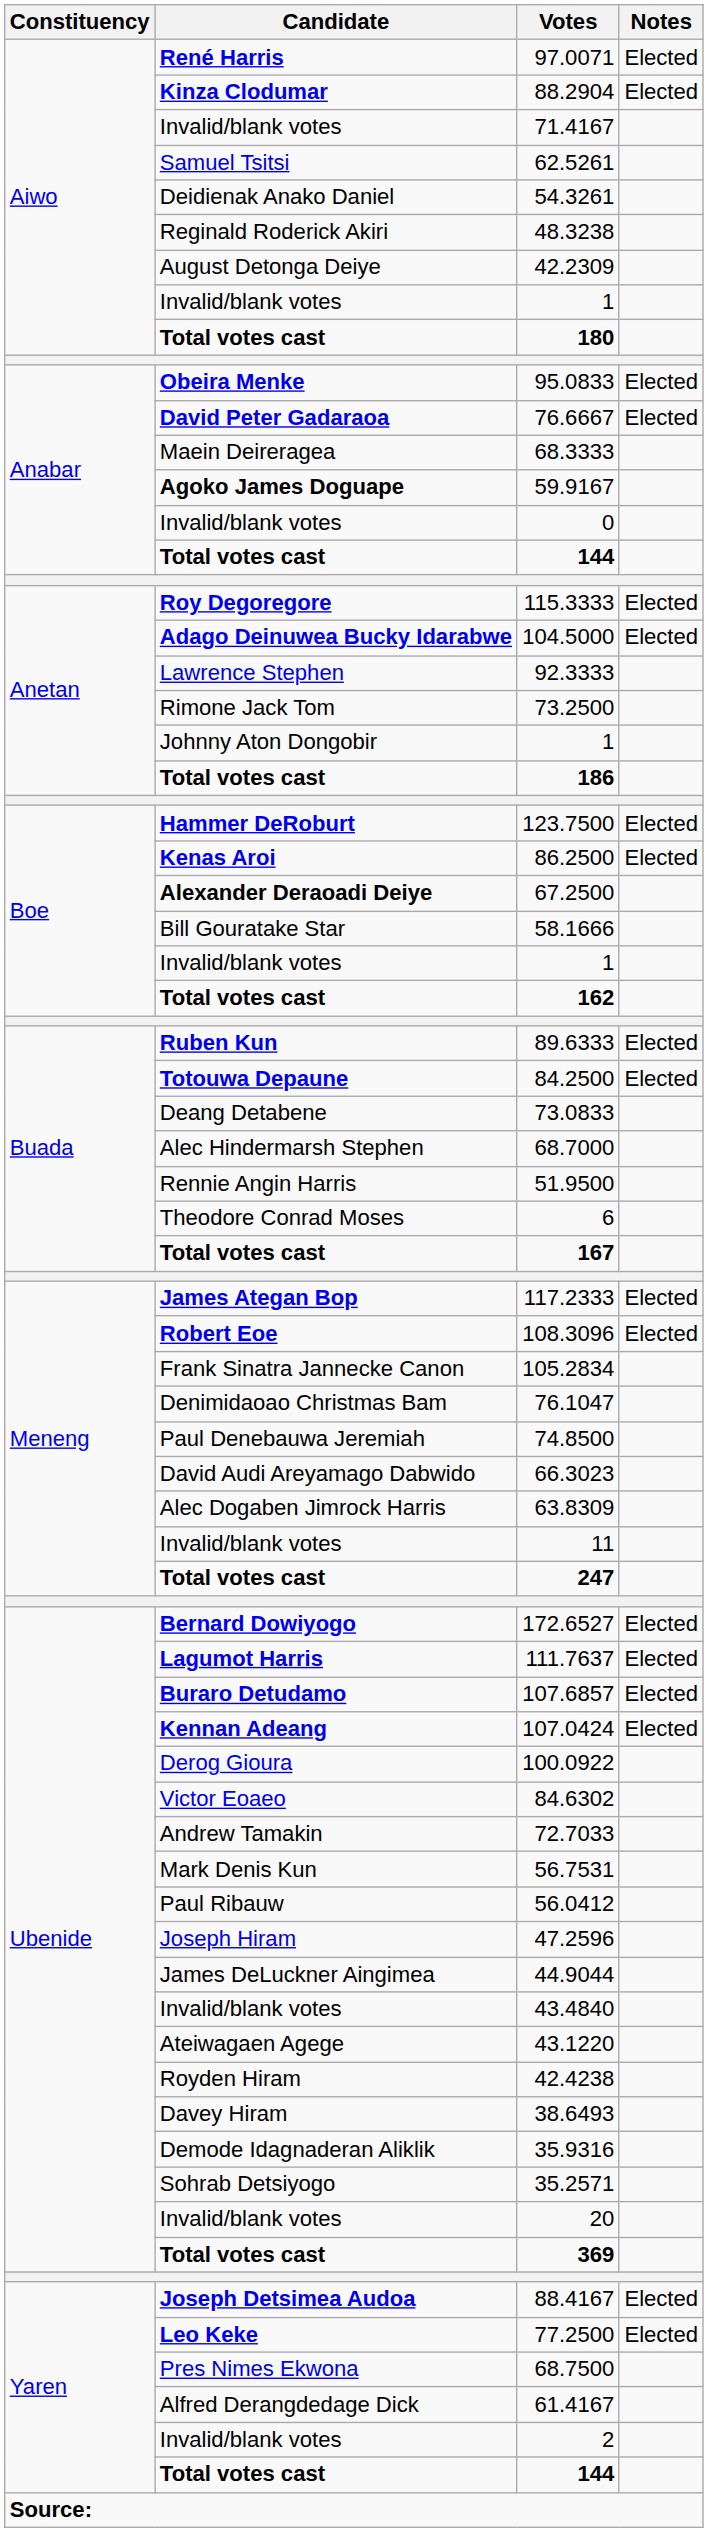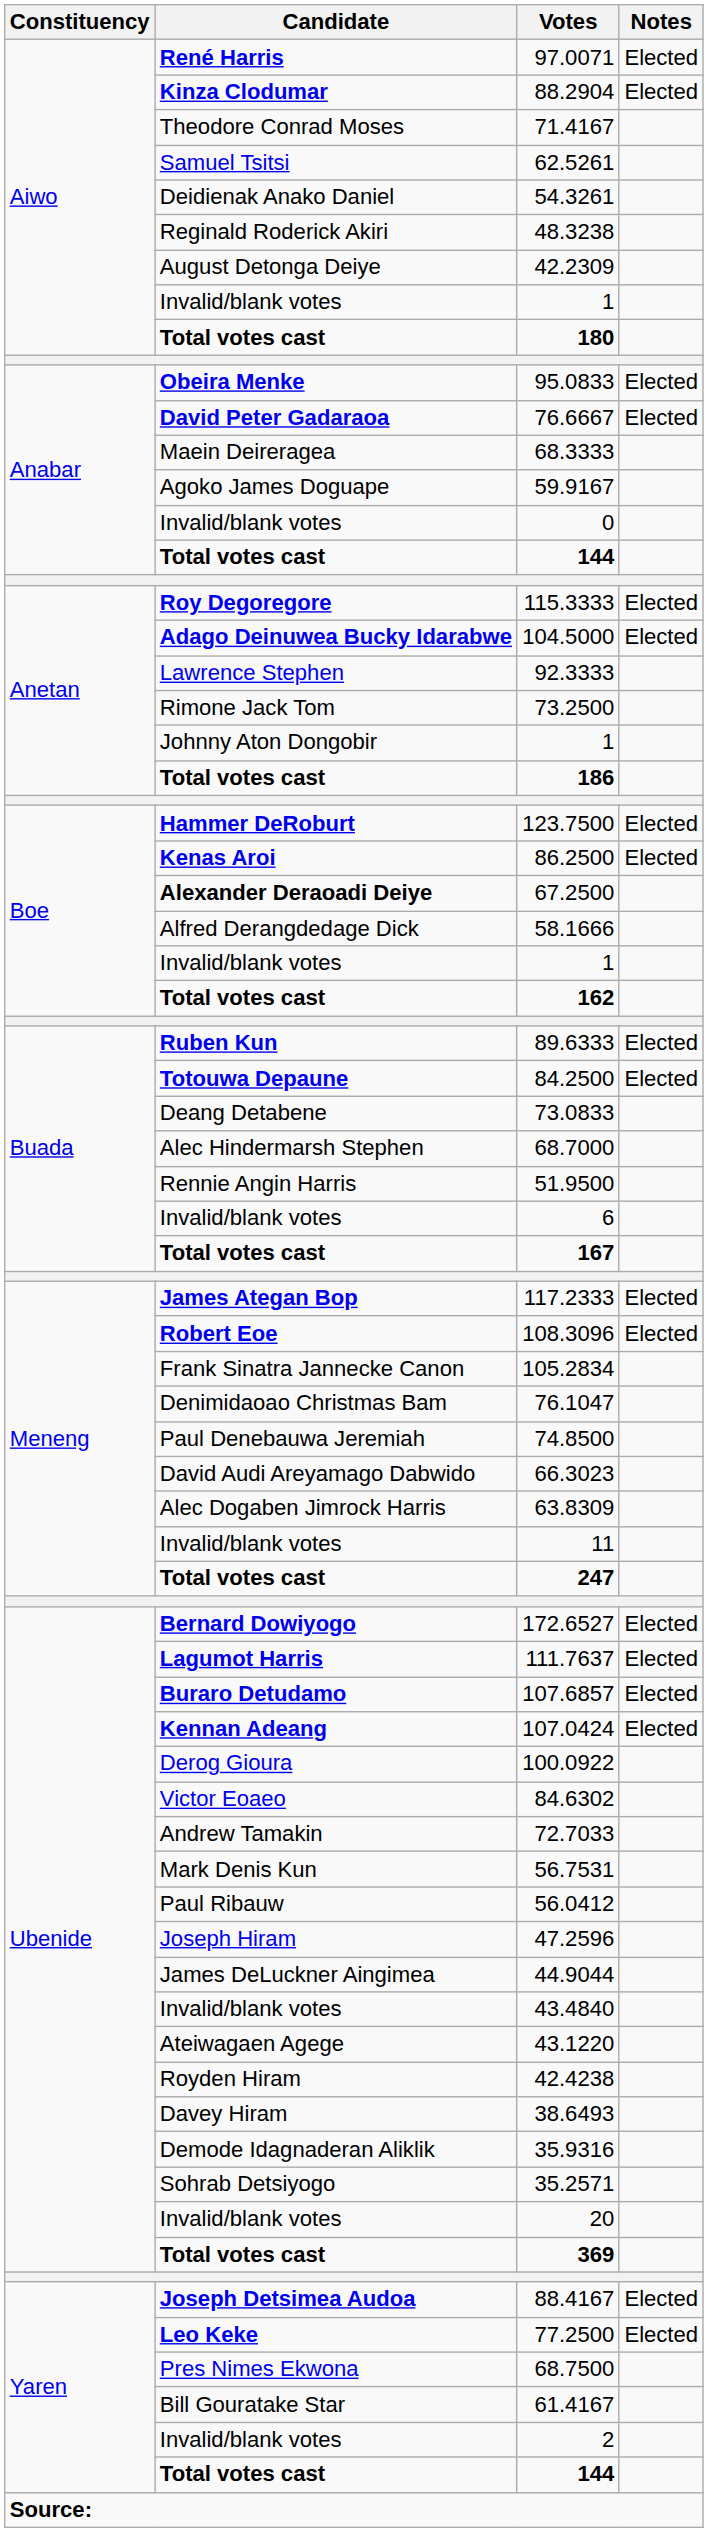71.4167 | Candidate: Invalid/blank votes -> Theodore Conrad Moses
59.9167 | Candidate: bold -> normal
58.1666 | Candidate: Bill Gouratake Star -> Alfred Derangdedage Dick
6 | Candidate: Theodore Conrad Moses -> Invalid/blank votes
61.4167 | Candidate: Alfred Derangdedage Dick -> Bill Gouratake Star
